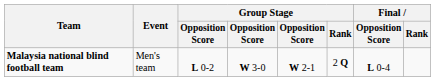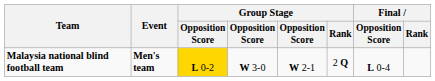Malaysia national blind football team | Event: normal -> bold
Malaysia national blind football team | column 3: no background -> gold background
